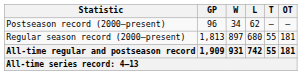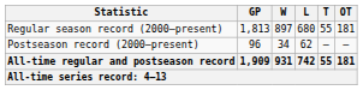rows swapped: Regular season record (2000–present) <-> Postseason record (2000–present)
